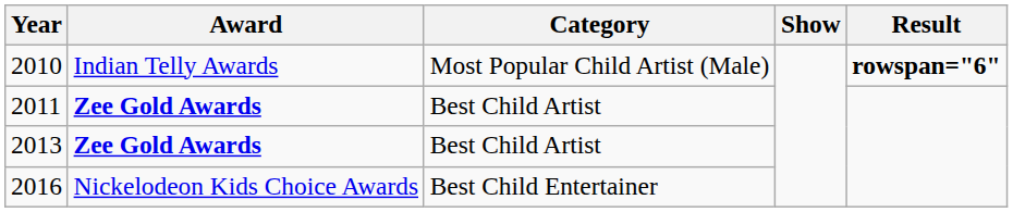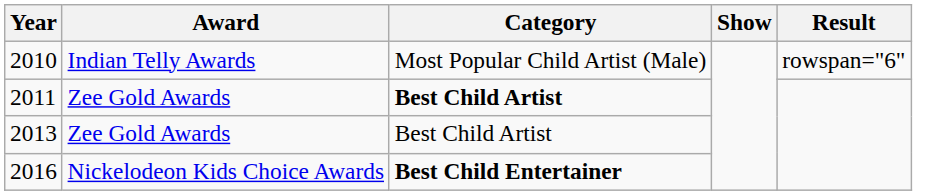2010 | Result: bold -> normal
2011 | Award: bold -> normal
2011 | Category: normal -> bold
2013 | Award: bold -> normal
2016 | Category: normal -> bold
